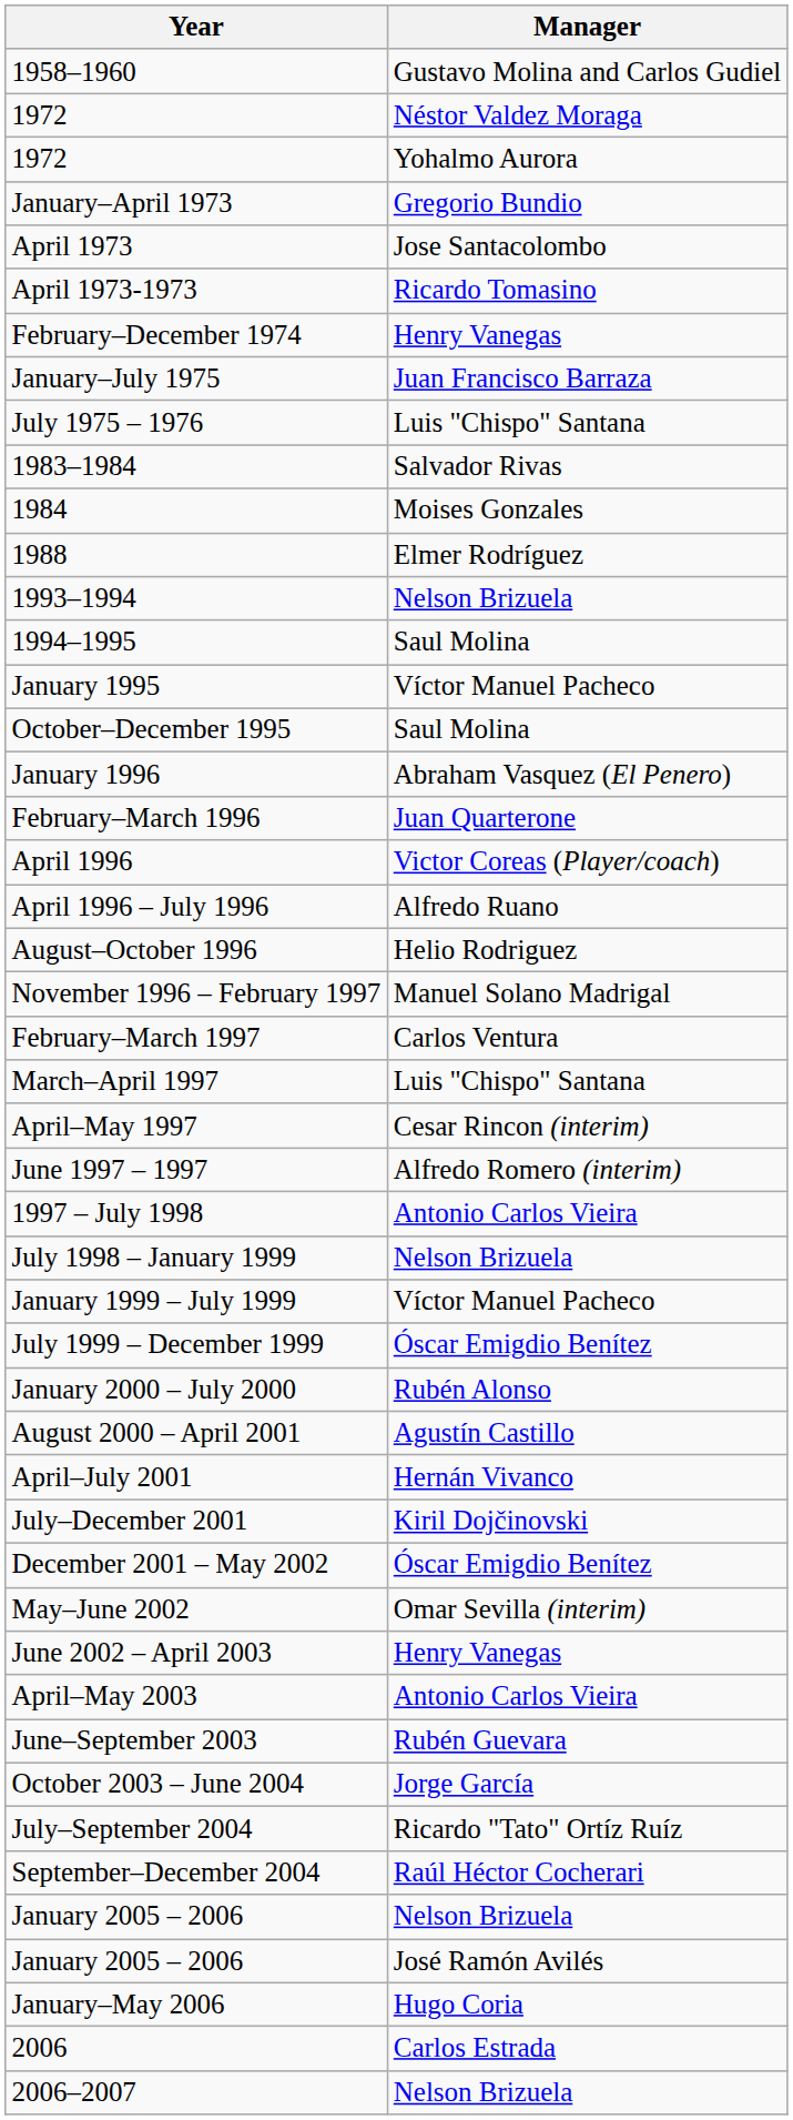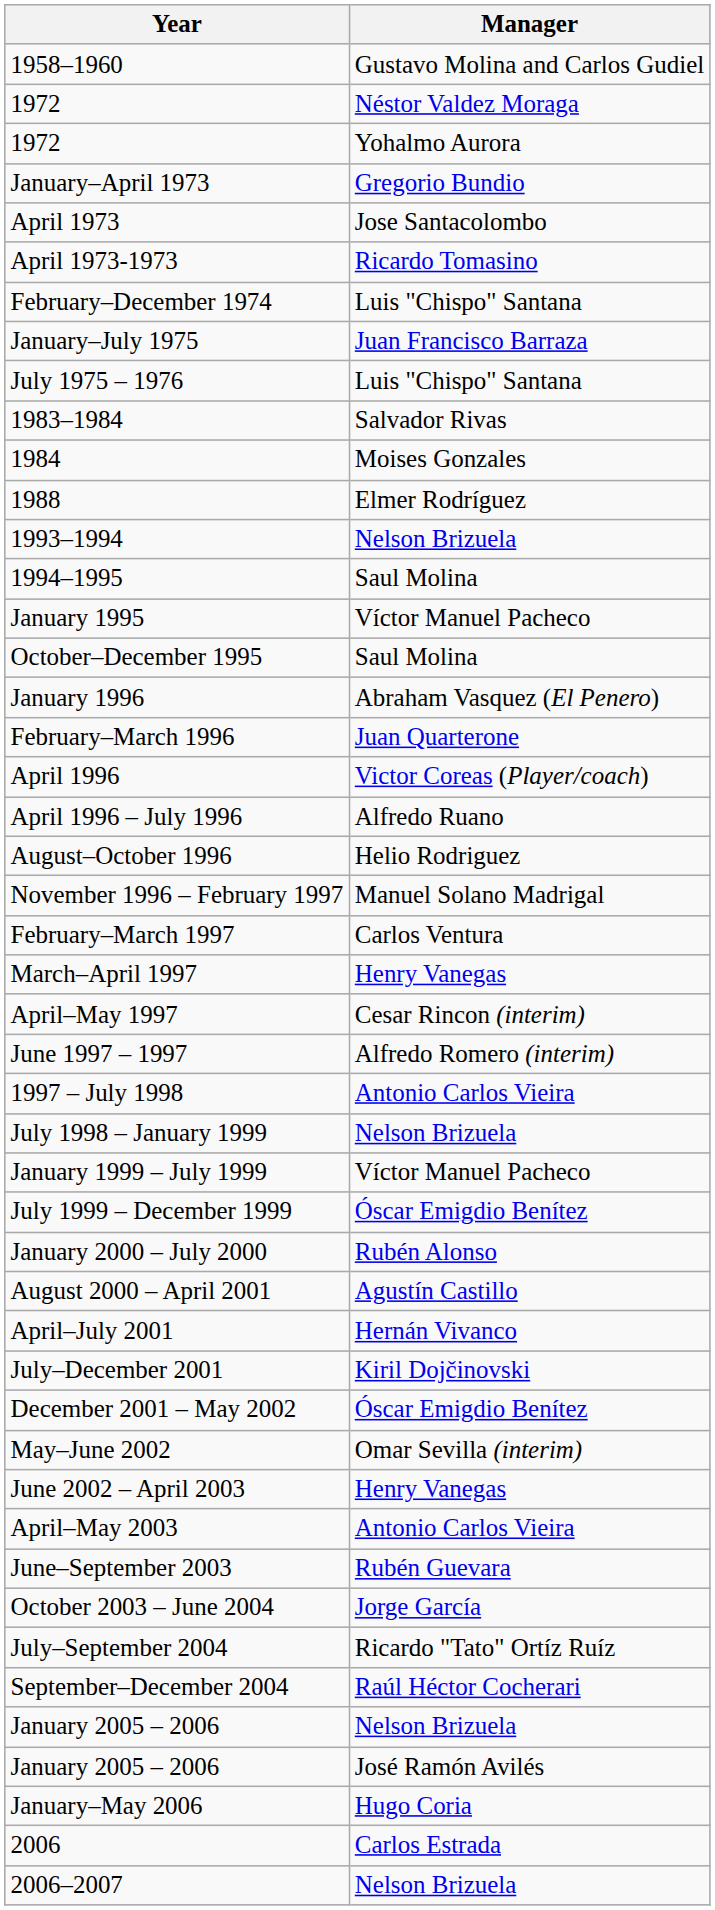row 8 | Manager: Henry Vanegas -> Luis "Chispo" Santana
row 25 | Manager: Luis "Chispo" Santana -> Henry Vanegas
